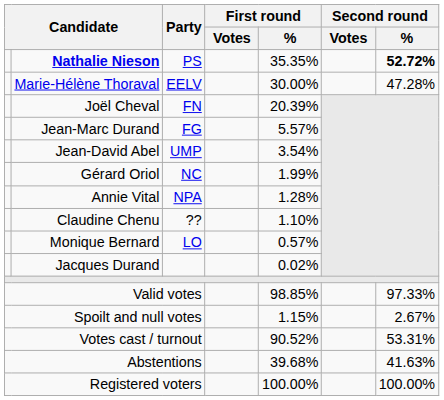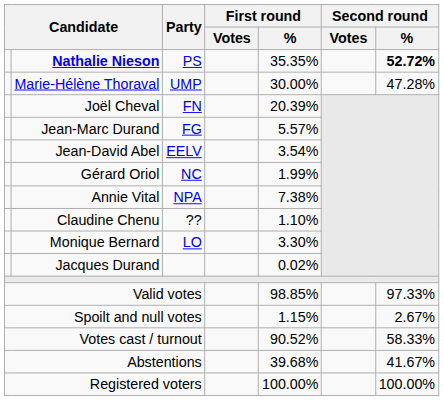Marie-Hélène Thoraval | Party: EELV -> UMP
Jean-David Abel | Party: UMP -> EELV
Annie Vital | First round / %: 1.28% -> 7.38%
Monique Bernard | First round / %: 0.57% -> 3.30%
Votes cast / turnout | Second round / %: 53.31% -> 58.33%
Abstentions | Second round / %: 41.63% -> 41.67%
